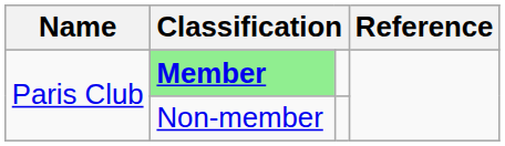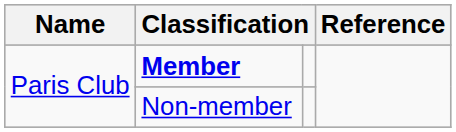Member | column 2: lightgreen background -> no background
